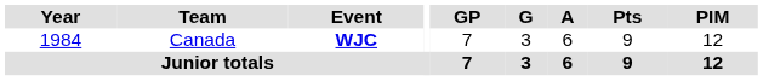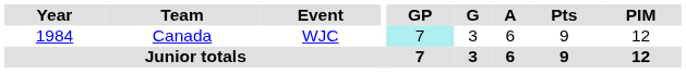Canada | Event: bold -> normal
Canada | GP: no background -> paleturquoise background
